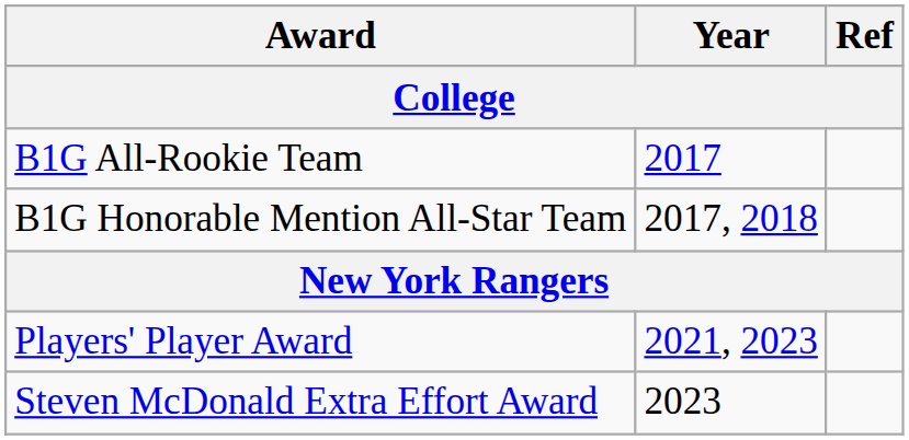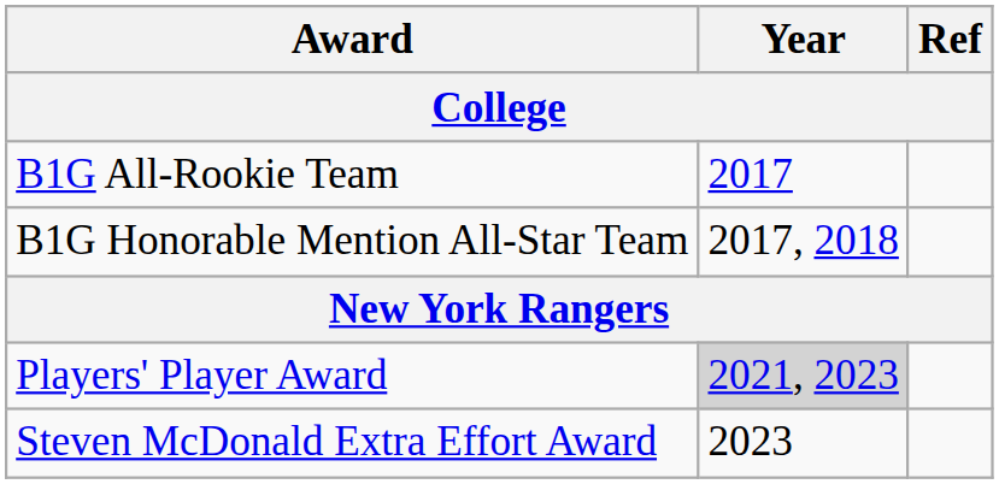Players' Player Award | Year: no background -> lightgrey background
